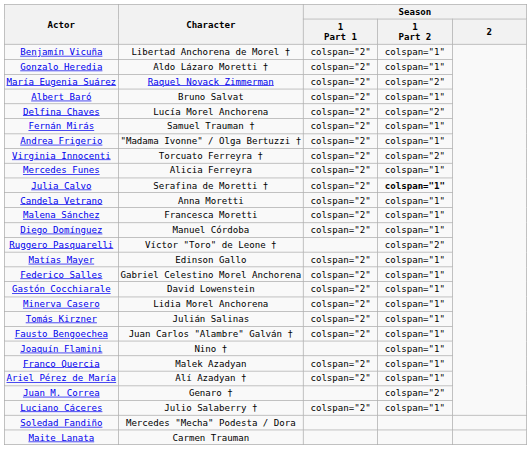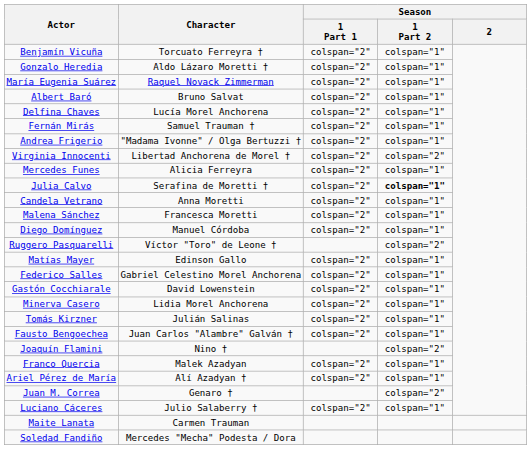Benjamín Vicuña | Character: Libertad Anchorena de Morel † -> Torcuato Ferreyra †
María Eugenia Suárez | Season / 1 Part 2: colspan="2" -> colspan="1"
Delfina Chaves | Season / 1 Part 2: colspan="2" -> colspan="1"
Virginia Innocenti | Character: Torcuato Ferreyra † -> Libertad Anchorena de Morel †
Joaquín Flamini | Season / 1 Part 2: colspan="1" -> colspan="2"
rows swapped: Soledad Fandiño <-> Maite Lanata
